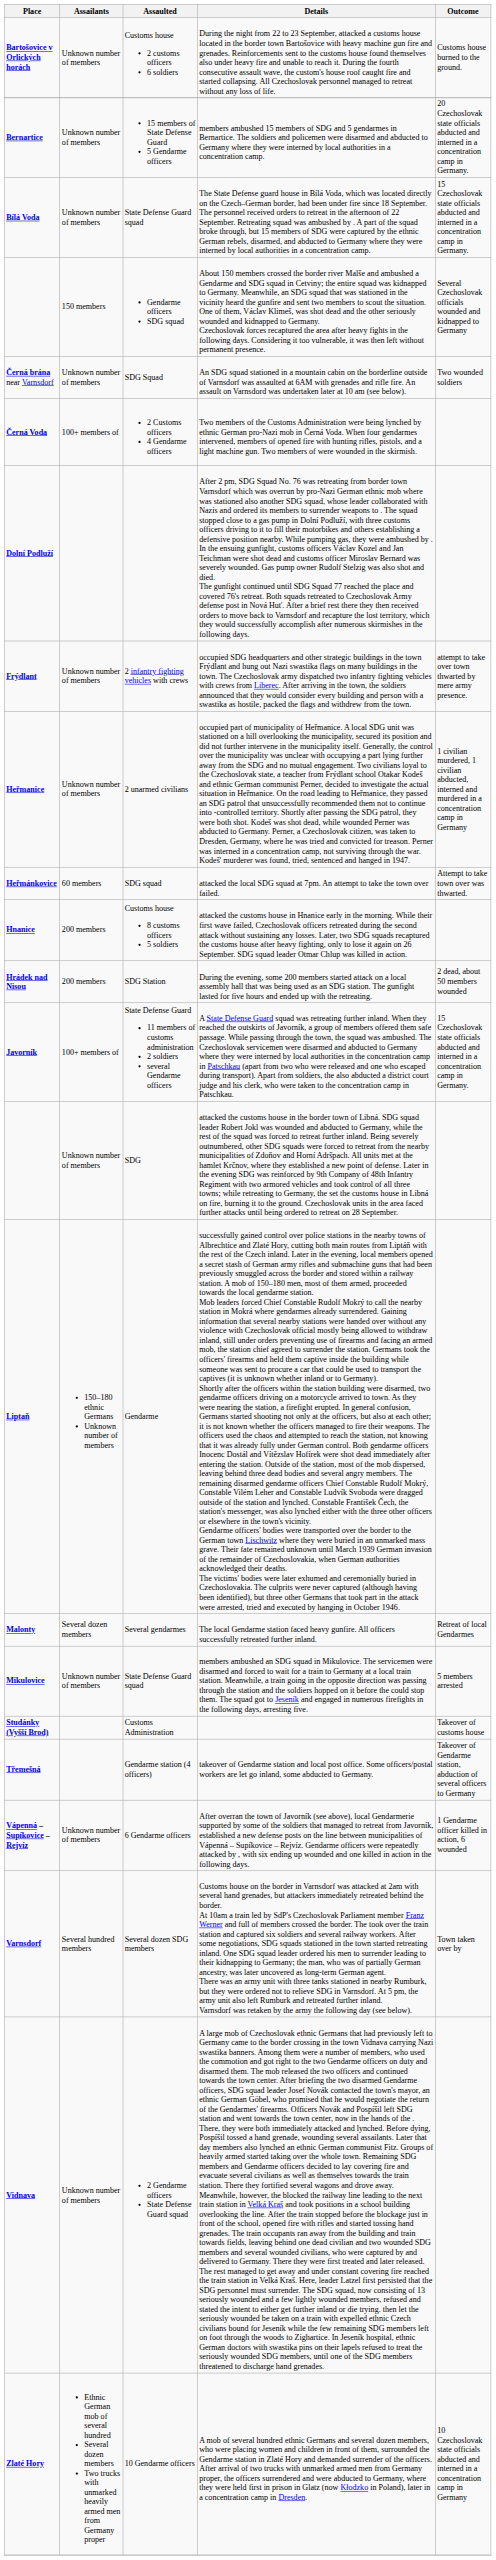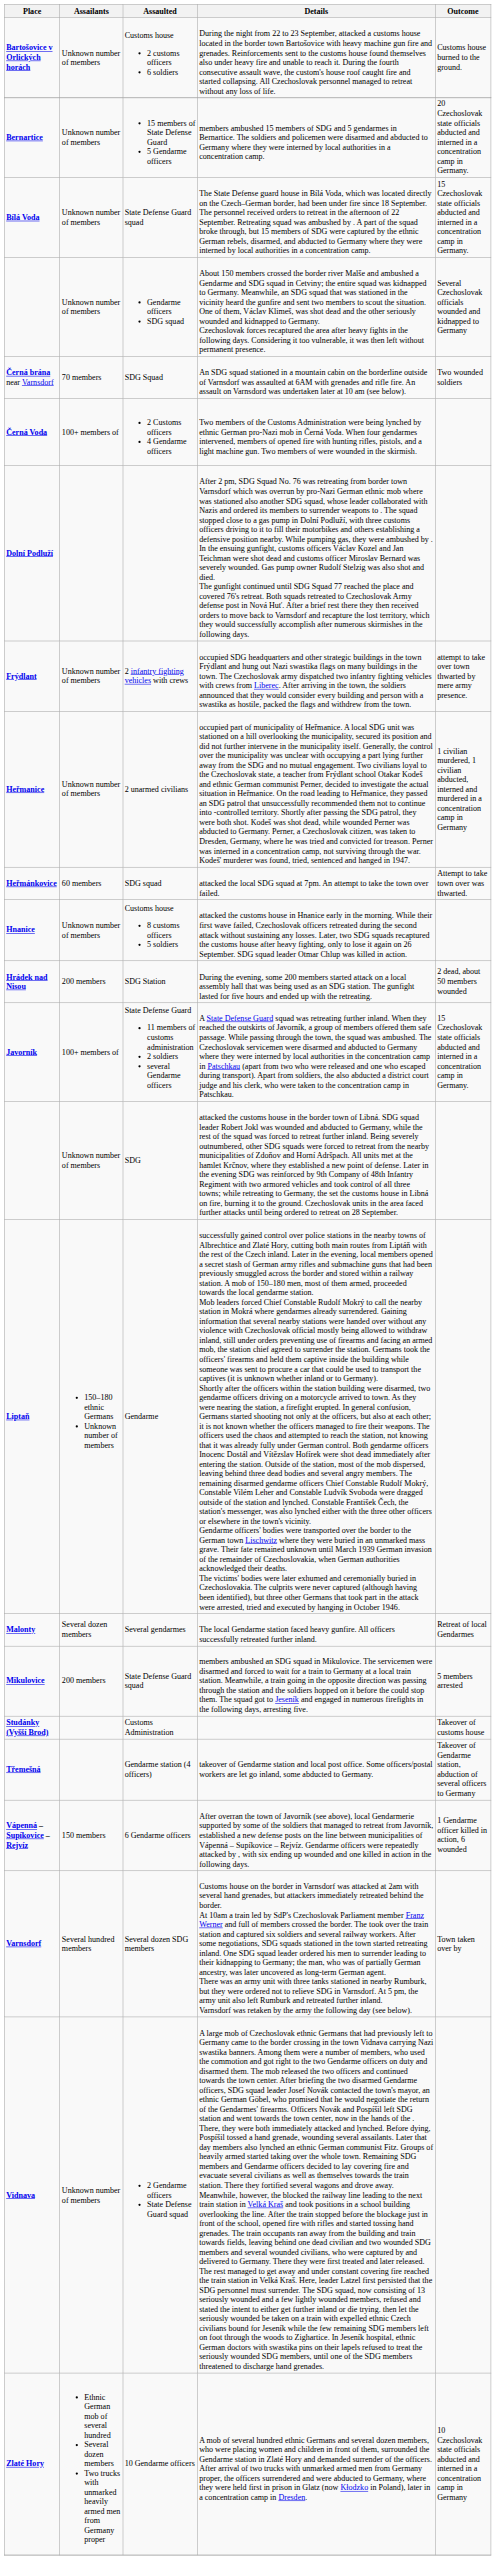row 5 | Assailants: 150 members -> Unknown number of members
row 6 | Assailants: Unknown number of members -> 70 members
row 12 | Assailants: 200 members -> Unknown number of members
row 18 | Assailants: Unknown number of members -> 200 members
row 21 | Assailants: Unknown number of members -> 150 members
